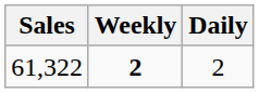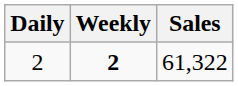columns swapped: Daily <-> Sales
